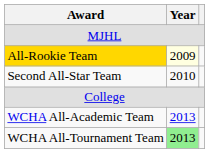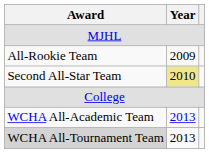All-Rookie Team | Award: gold background -> no background
All-Rookie Team | Year: lightyellow background -> no background
Second All-Star Team | Year: no background -> khaki background
WCHA All-Tournament Team | Award: no background -> lightgrey background
WCHA All-Tournament Team | Year: lightgreen background -> no background
